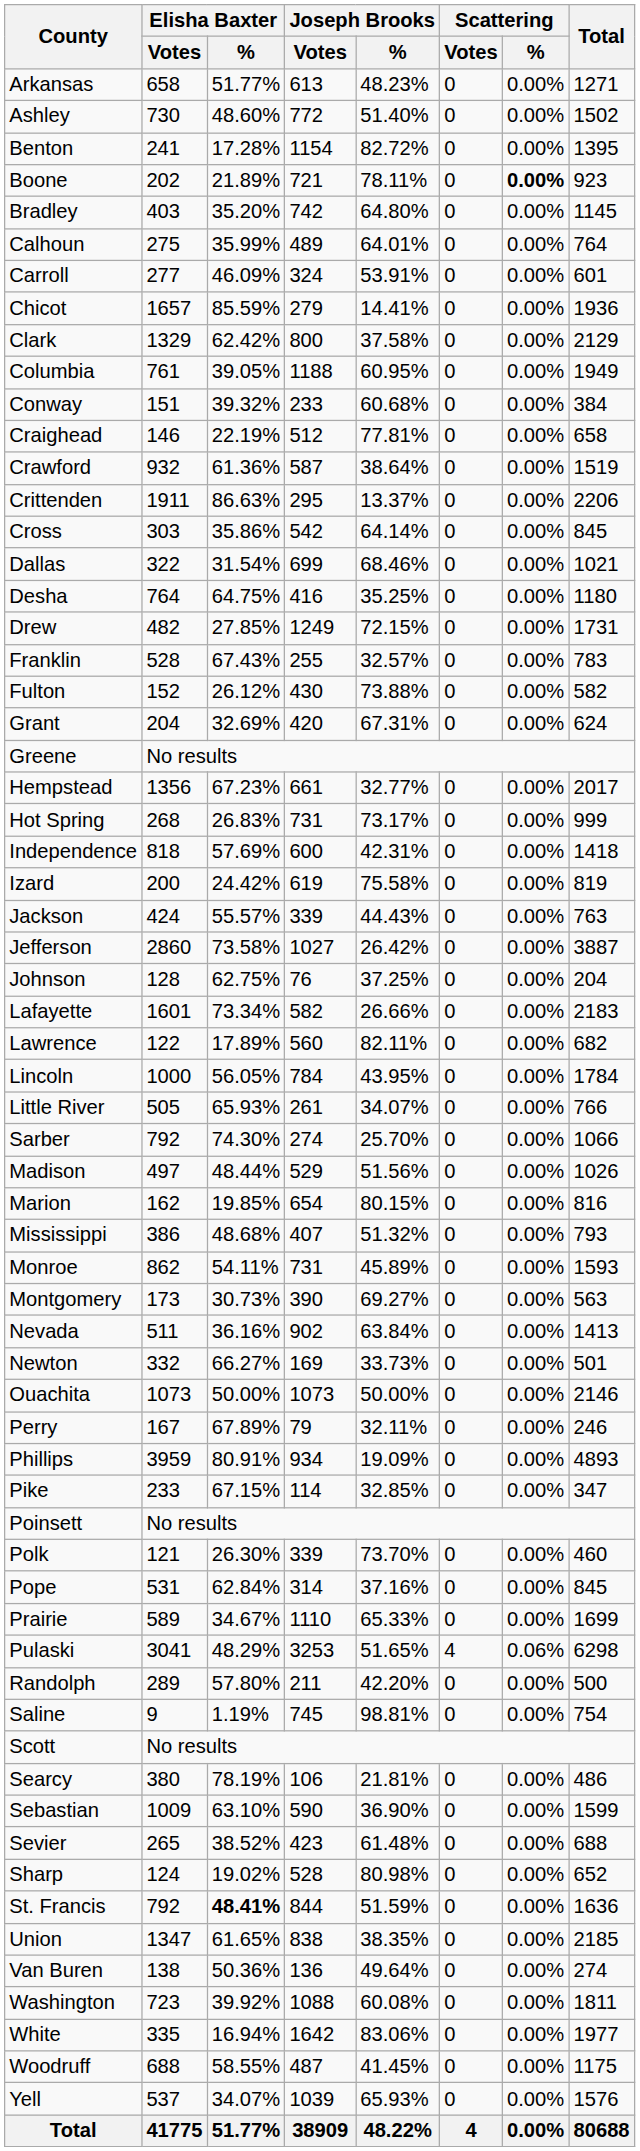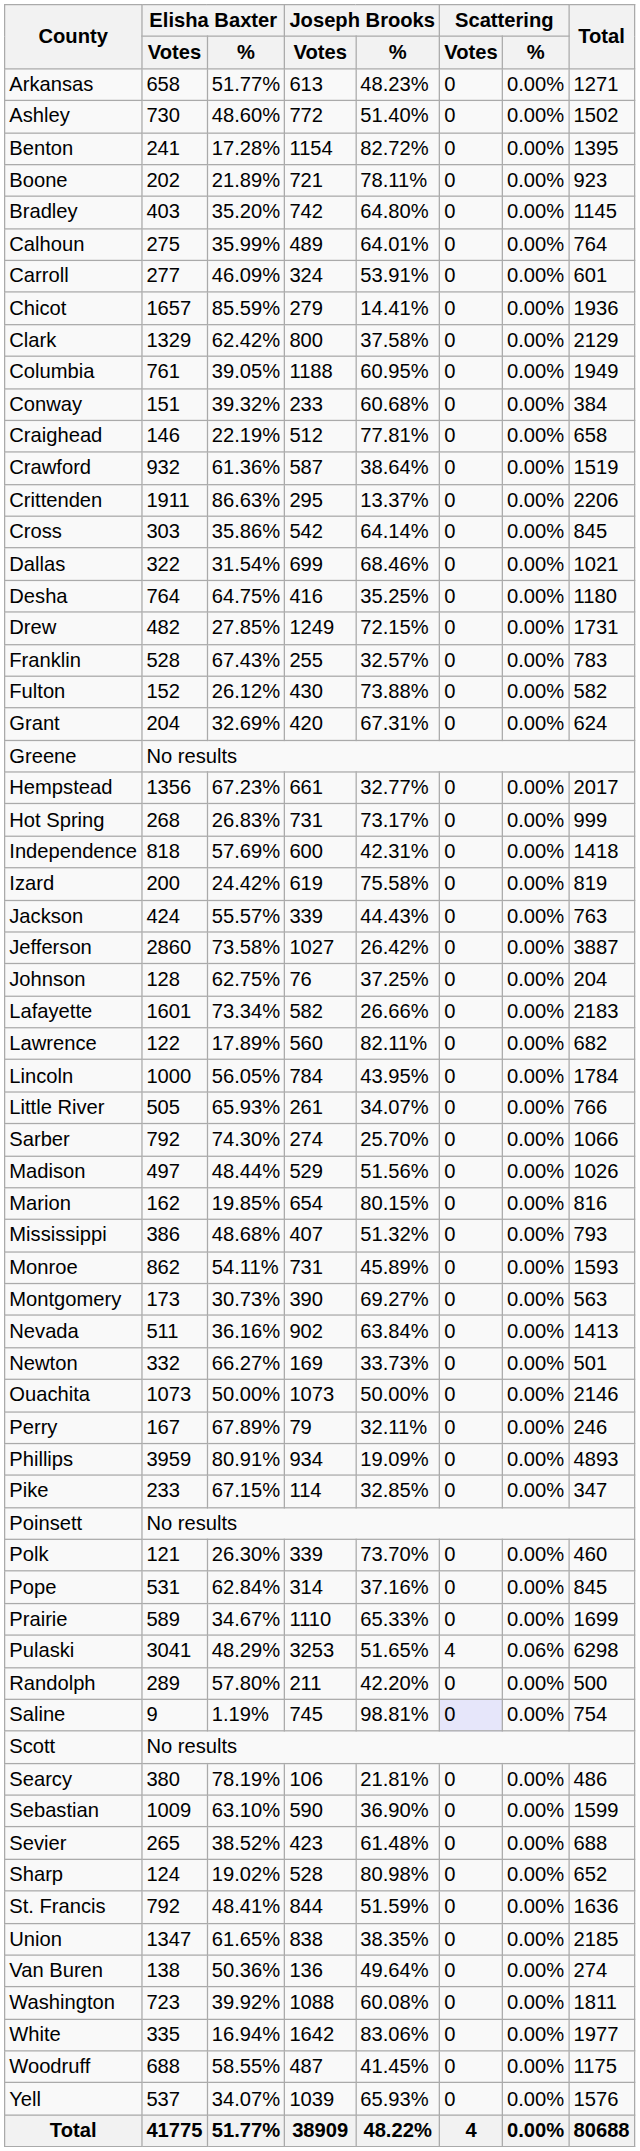Boone | Scattering / %: bold -> normal
Saline | Scattering / Votes: no background -> lavender background
St. Francis | Elisha Baxter / %: bold -> normal
